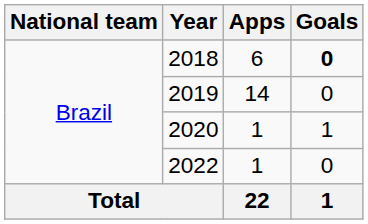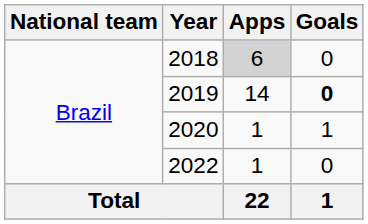2018 | Apps: no background -> lightgrey background
2018 | Goals: bold -> normal
2019 | Goals: normal -> bold
